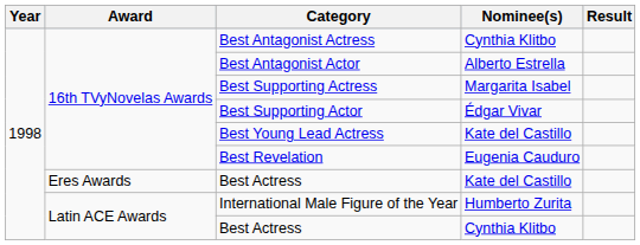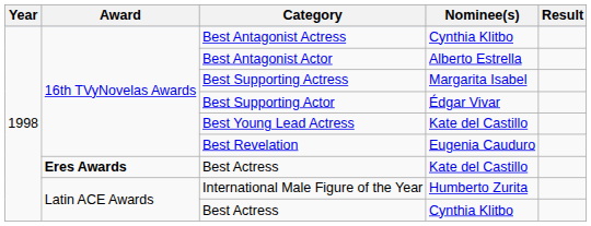Best Actress / Kate del Castillo | Award: normal -> bold
